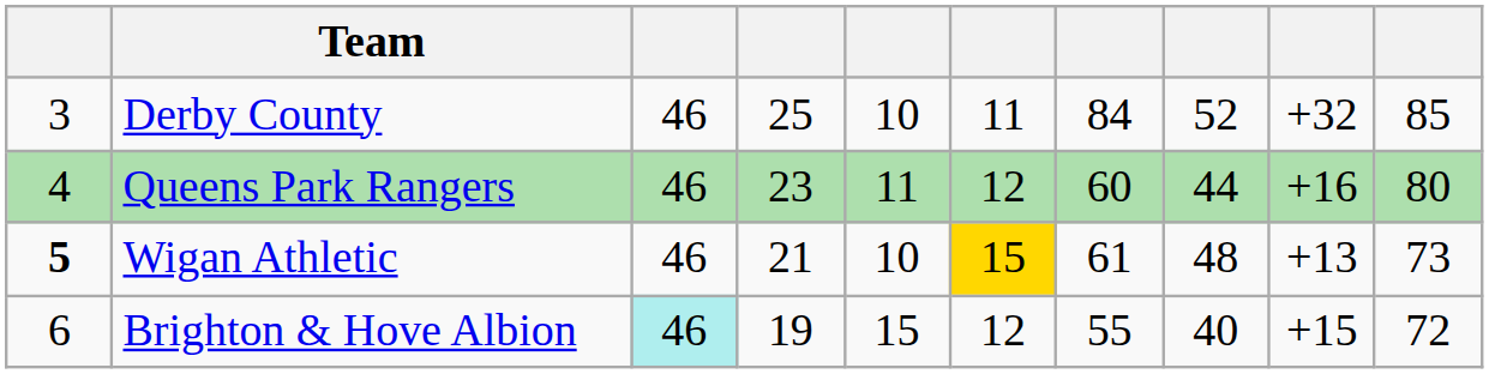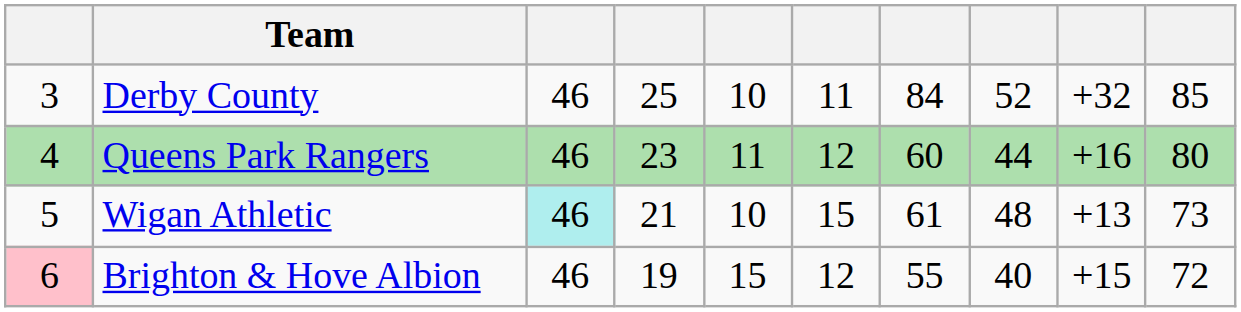Wigan Athletic | column 1: bold -> normal
Wigan Athletic | column 3: no background -> paleturquoise background
Wigan Athletic | column 6: gold background -> no background
Brighton & Hove Albion | column 1: no background -> pink background
Brighton & Hove Albion | column 3: paleturquoise background -> no background
